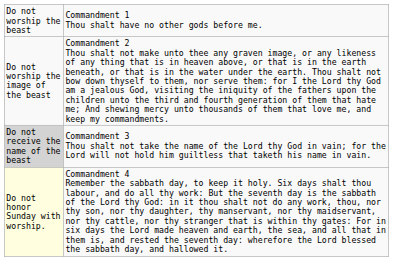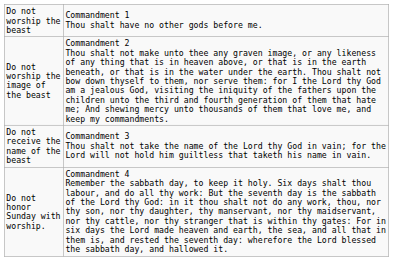Do not receive the name of the beast | column 1: lightgrey background -> no background
Do not honor Sunday with worship. | column 1: lightyellow background -> no background
